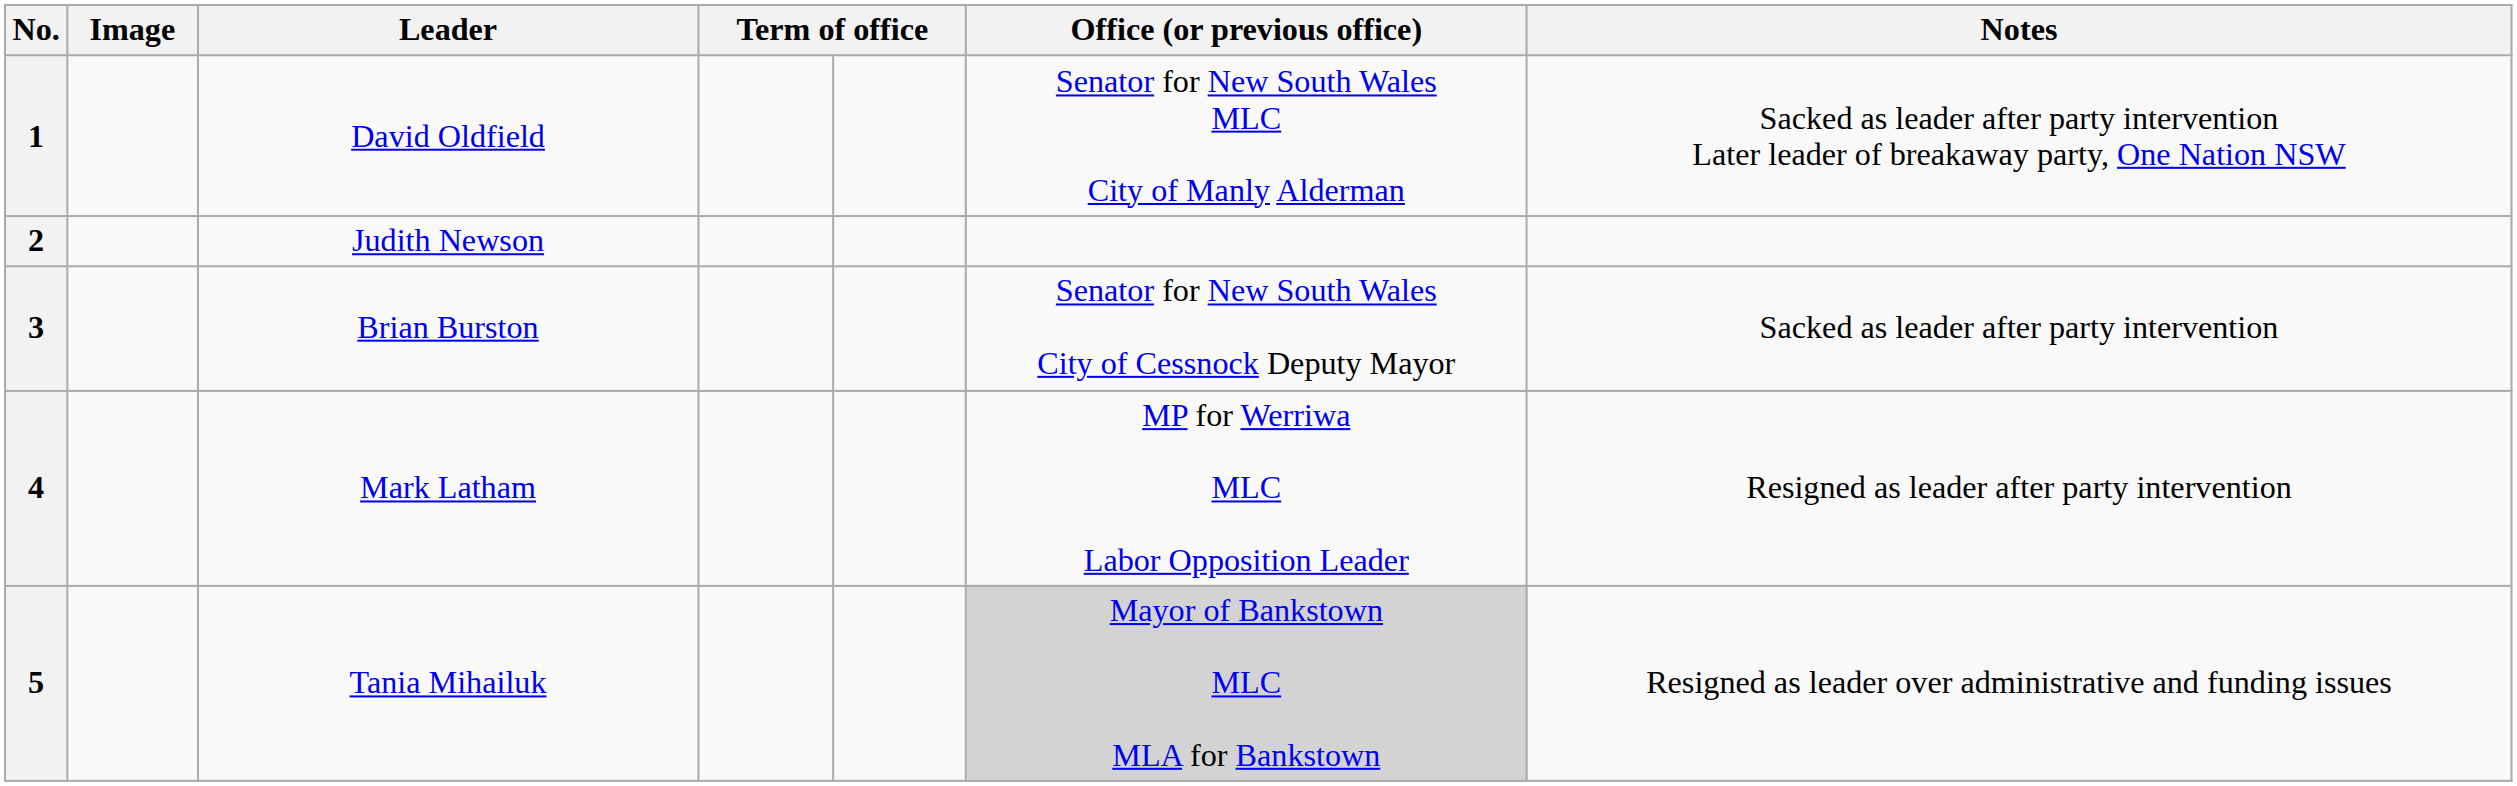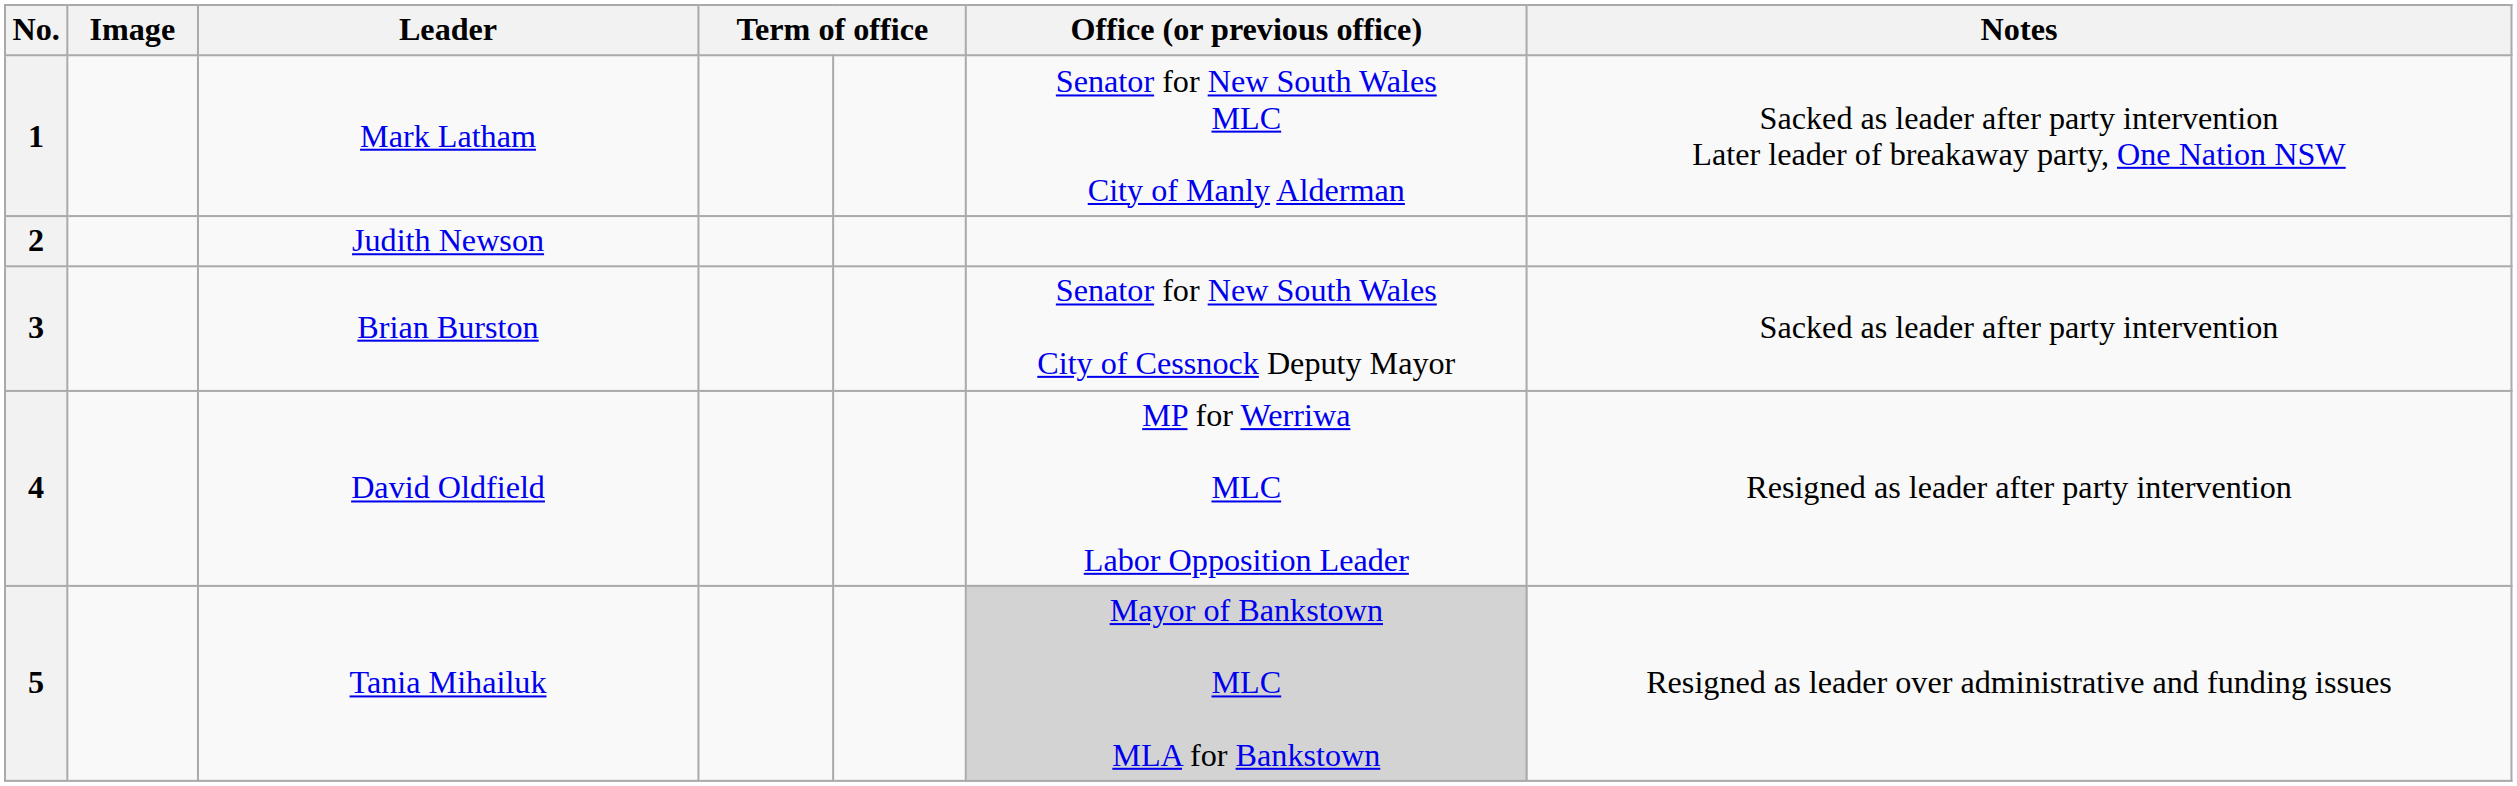1 | Leader: David Oldfield -> Mark Latham
4 | Leader: Mark Latham -> David Oldfield
